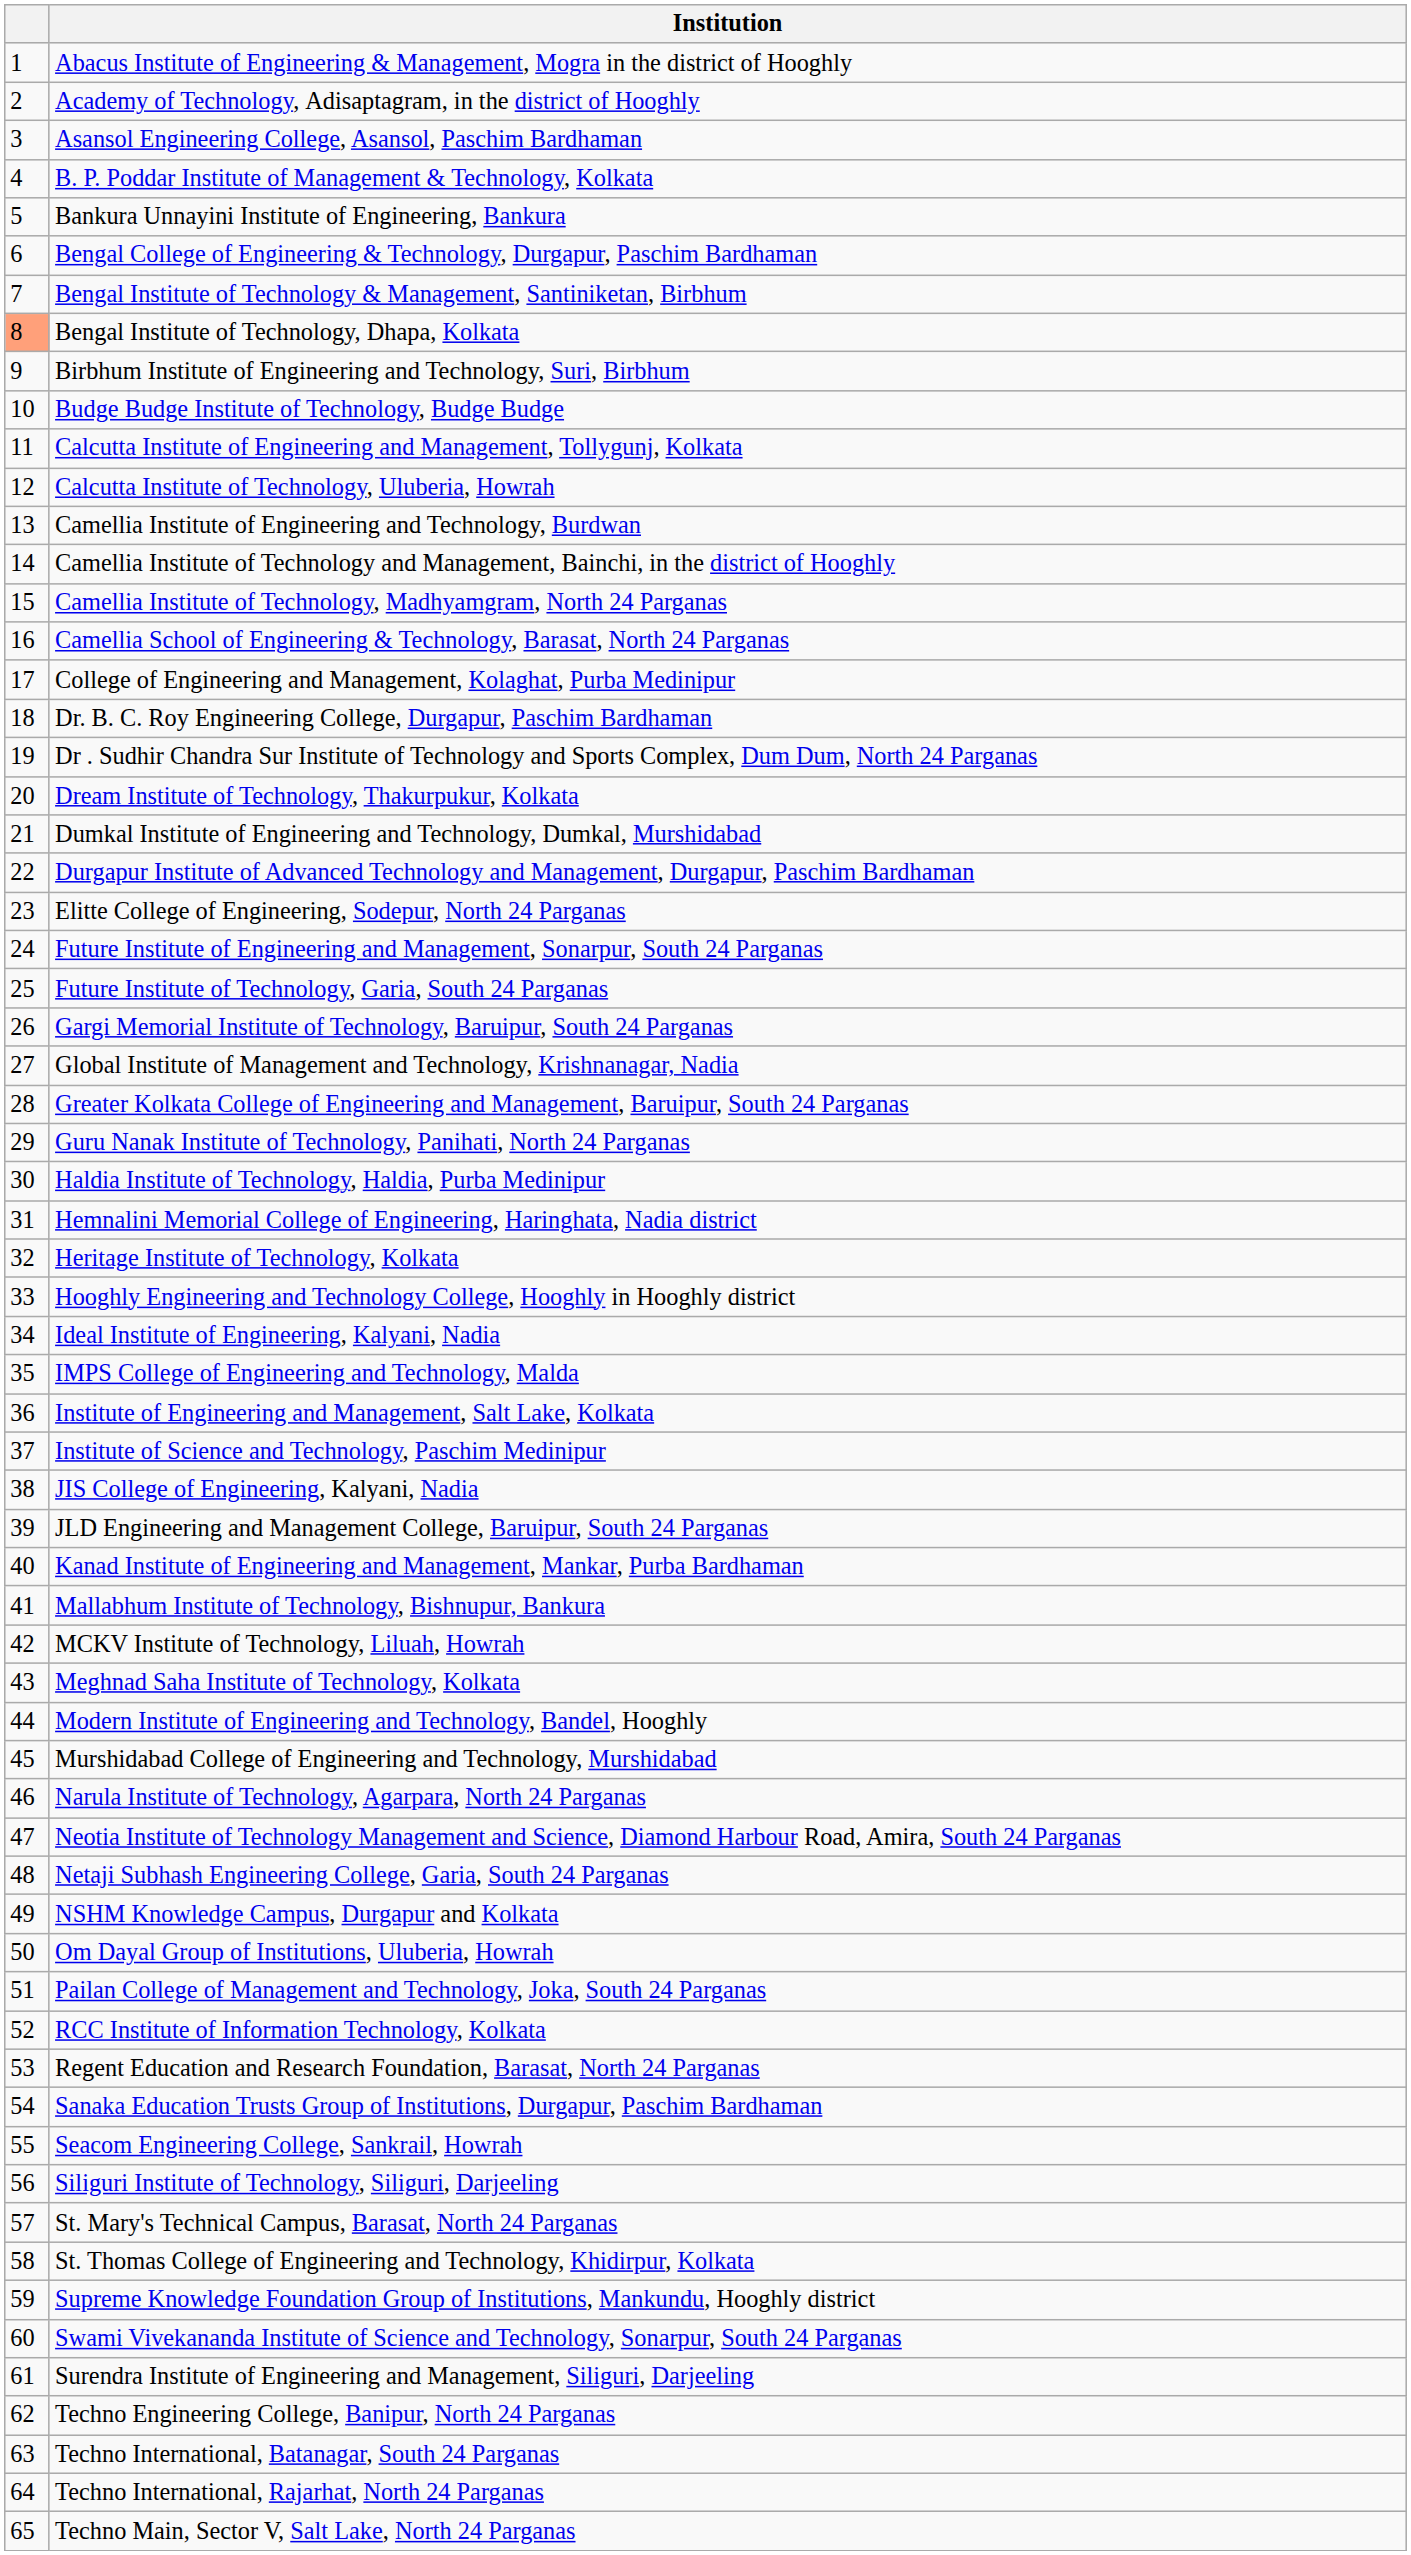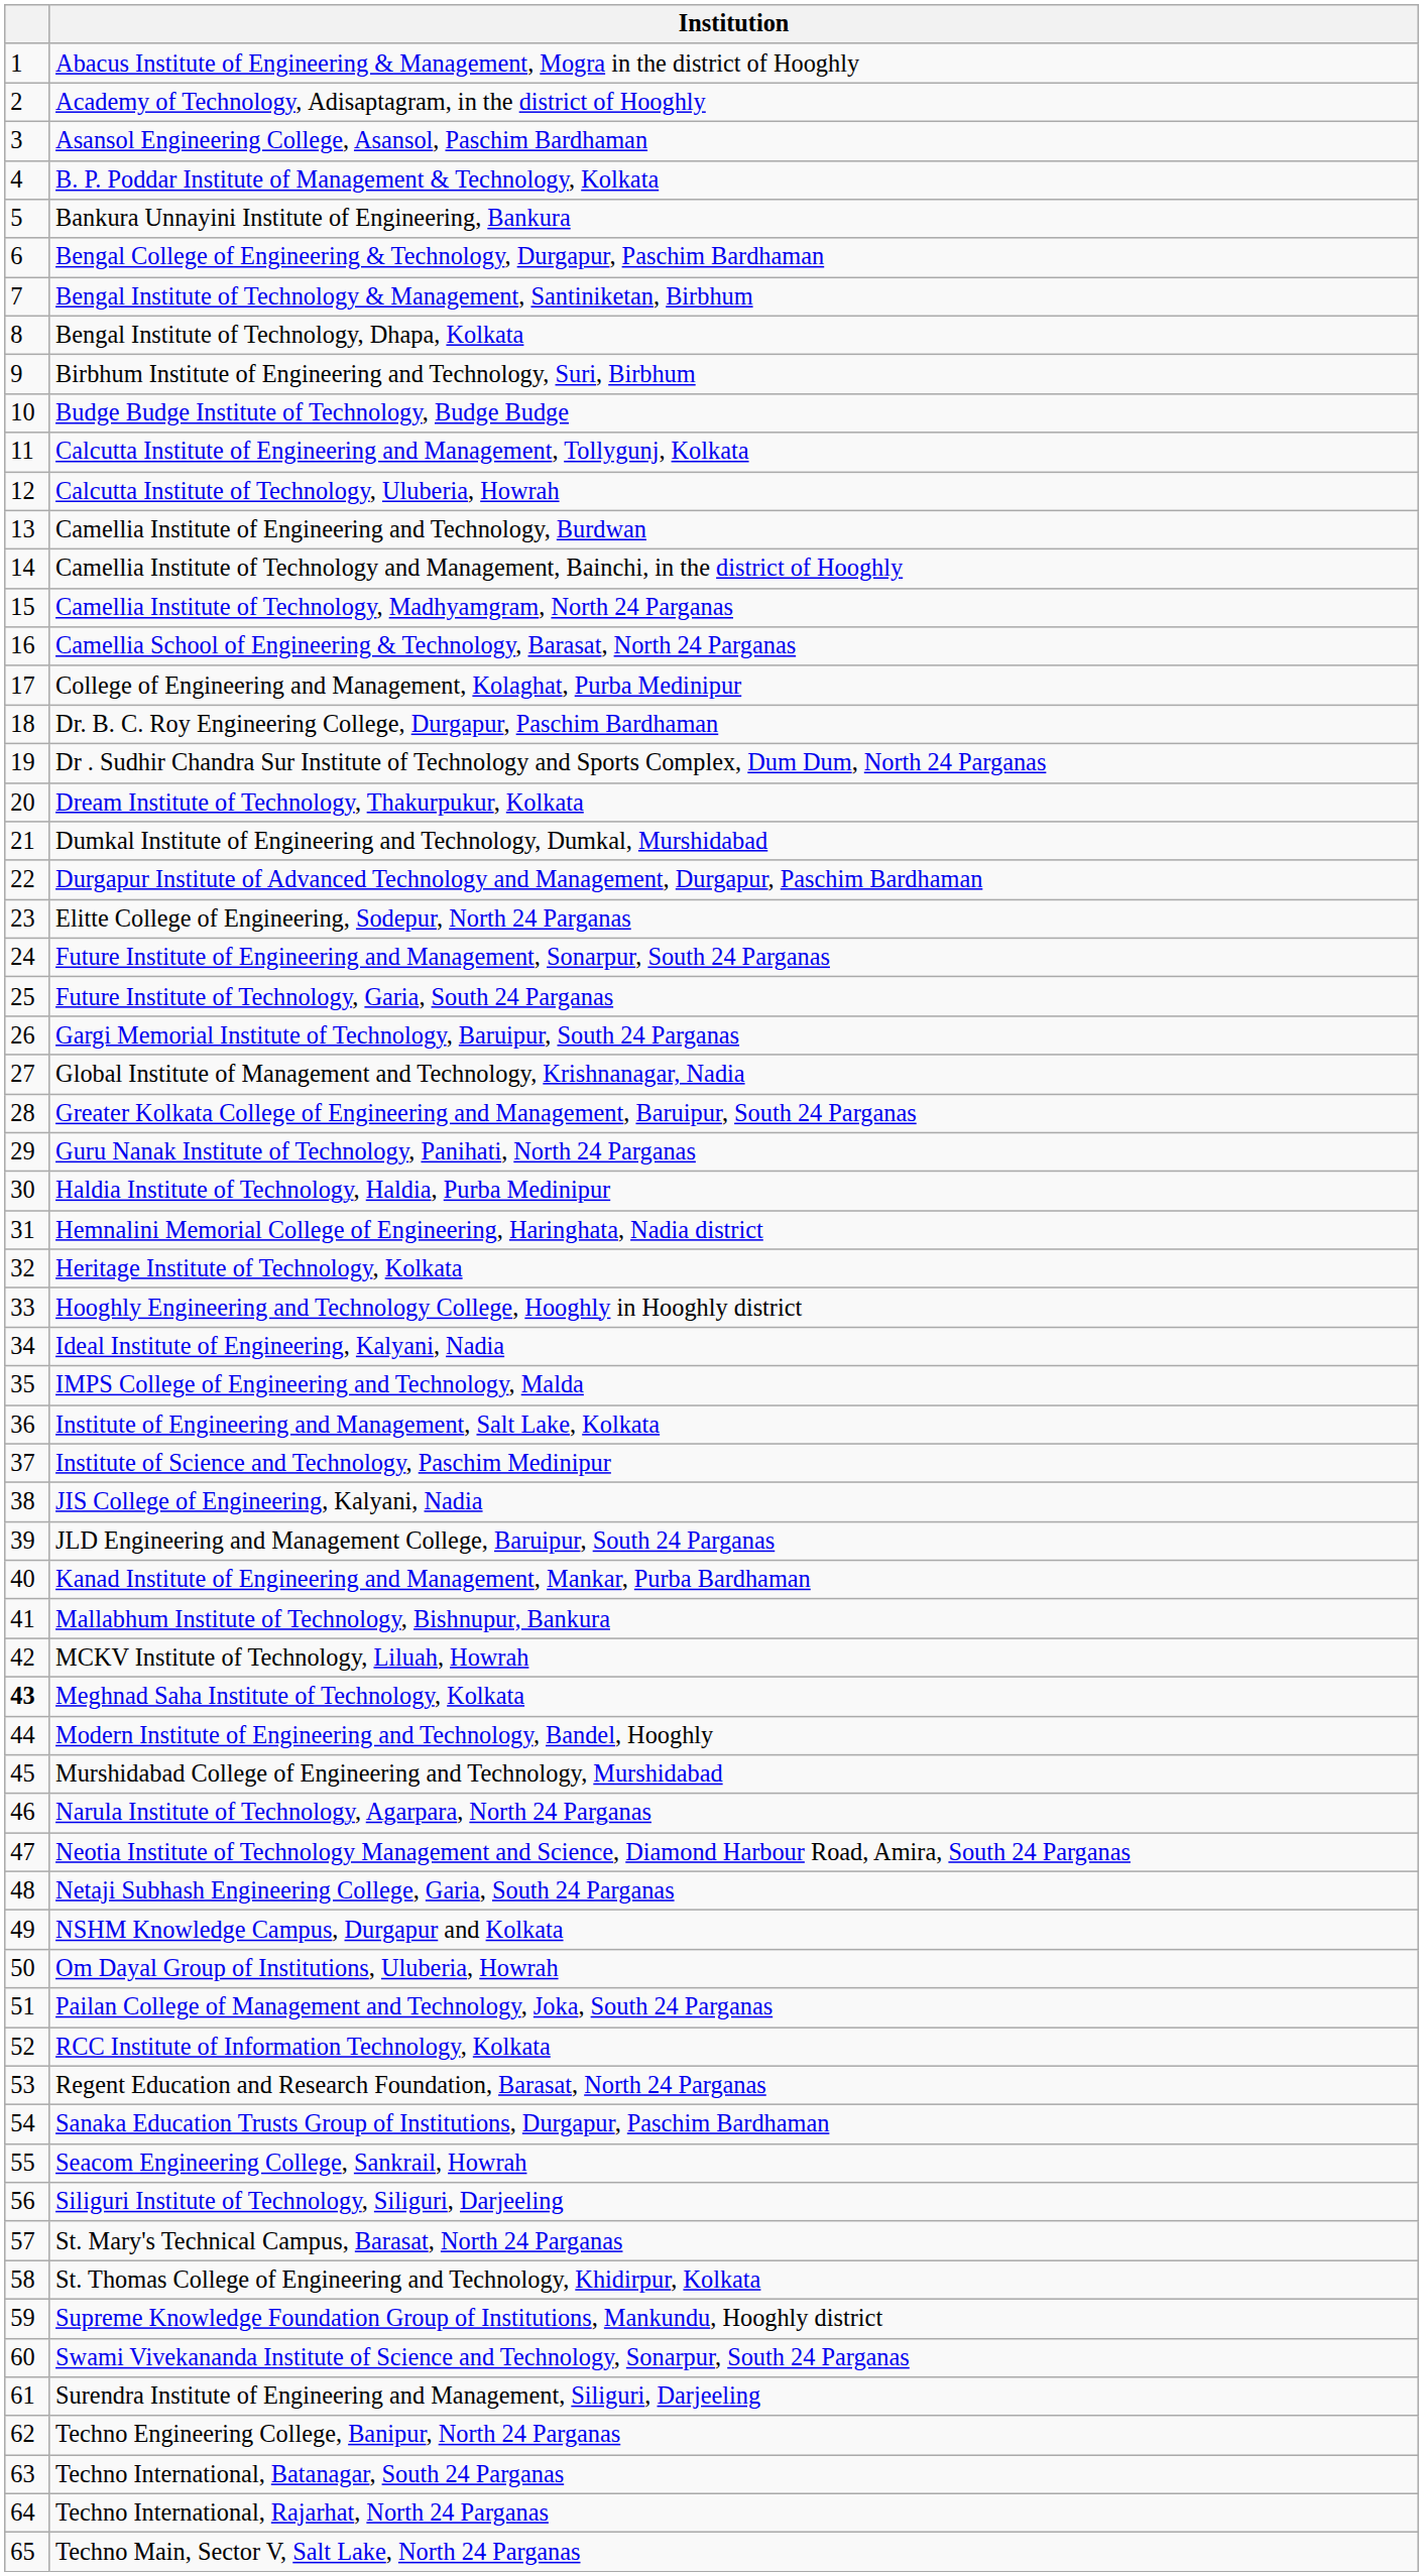Bengal Institute of Technology, Dhapa, Kolkata | column 1: lightsalmon background -> no background
Meghnad Saha Institute of Technology, Kolkata | column 1: normal -> bold
